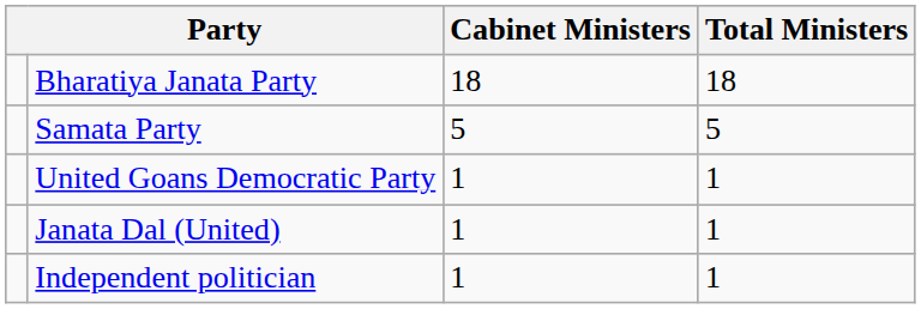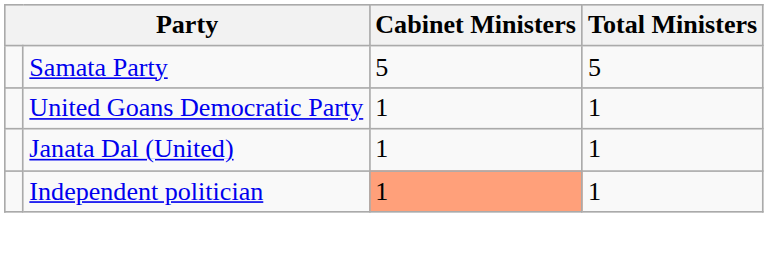- row: Bharatiya Janata Party | 18 | 18
Independent politician | Cabinet Ministers: no background -> lightsalmon background
